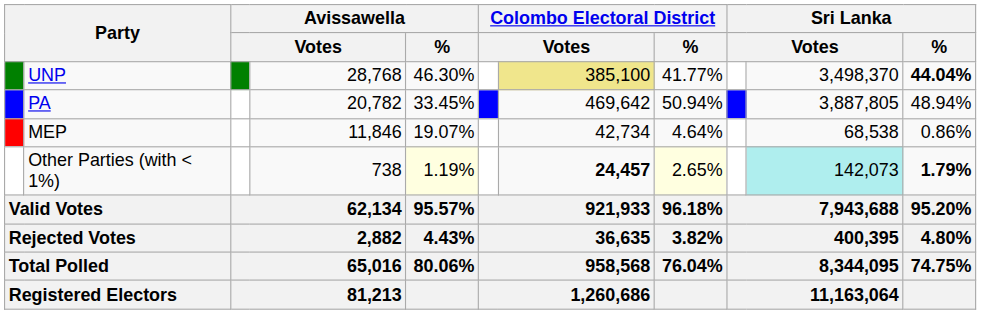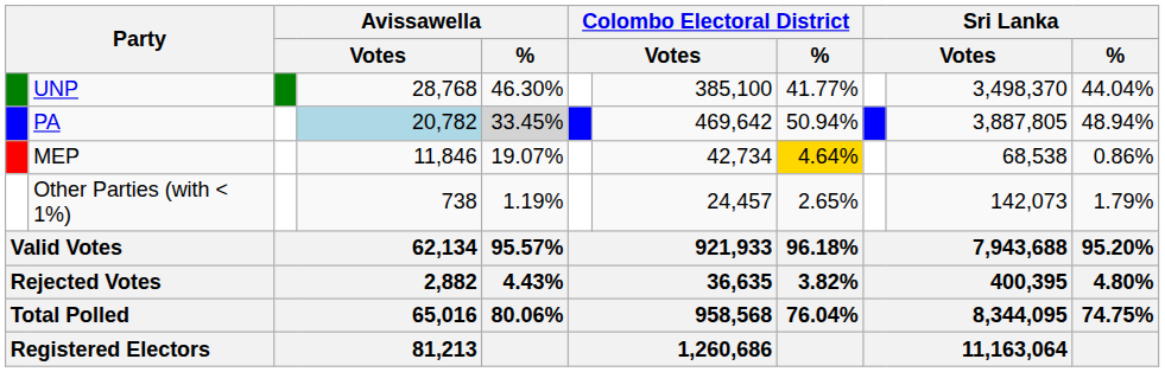UNP | column 7: khaki background -> no background
UNP | Sri Lanka / %: bold -> normal
PA | column 4: no background -> lightblue background
PA | Avissawella / %: no background -> lightgrey background
MEP | Colombo Electoral District / %: no background -> gold background
Other Parties (with < 1%) | Avissawella / %: lightyellow background -> no background
Other Parties (with < 1%) | column 7: bold -> normal
Other Parties (with < 1%) | Colombo Electoral District / %: lightyellow background -> no background
Other Parties (with < 1%) | column 10: paleturquoise background -> no background
Other Parties (with < 1%) | Sri Lanka / %: bold -> normal
